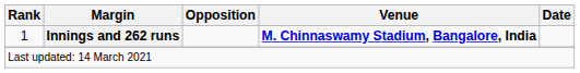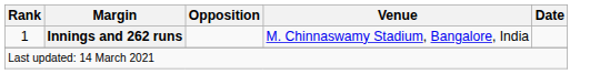1 | Venue: bold -> normal
